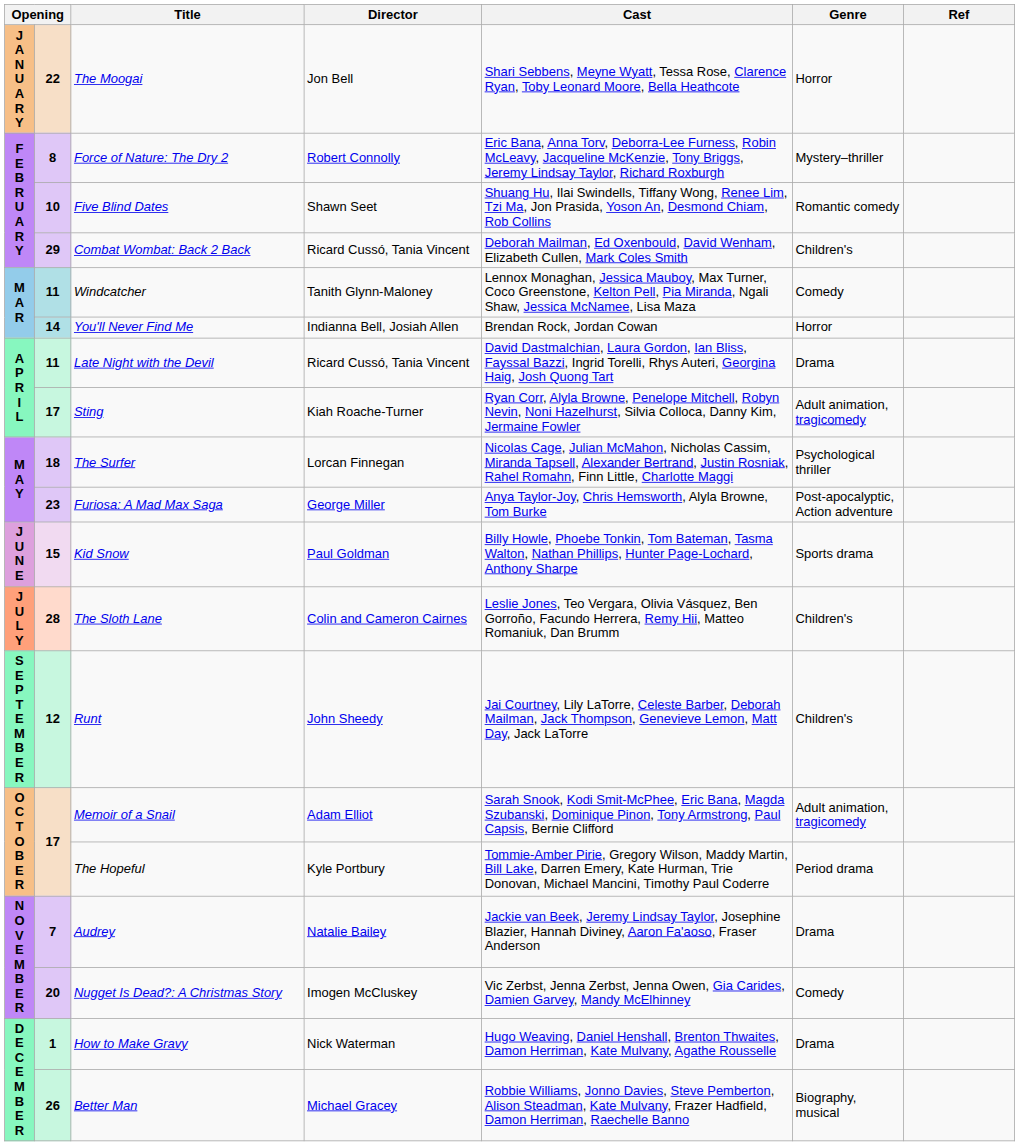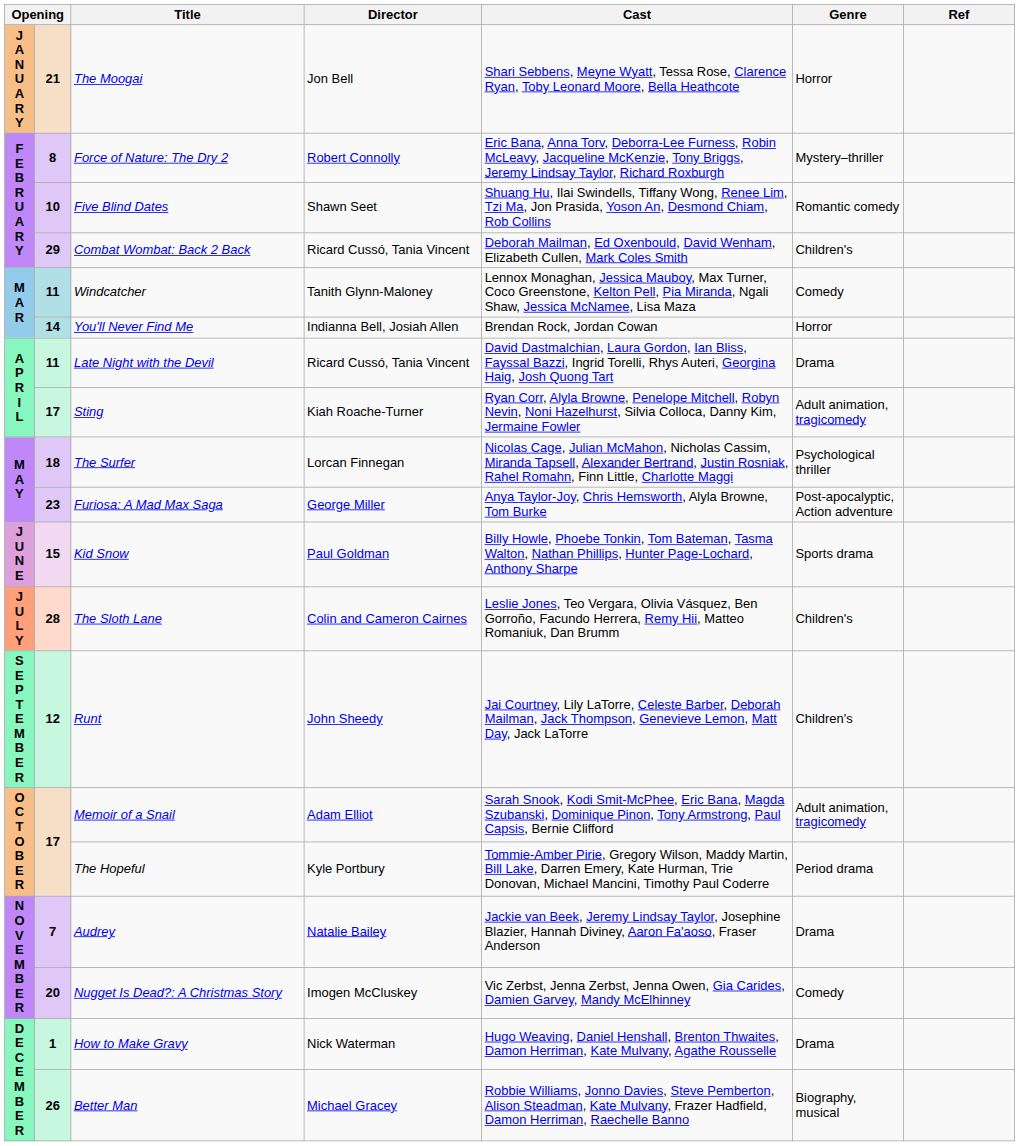The Moogai | column 2: 22 -> 21
